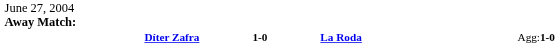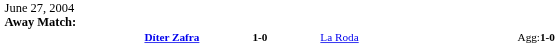Díter Zafra | column 3: bold -> normal
